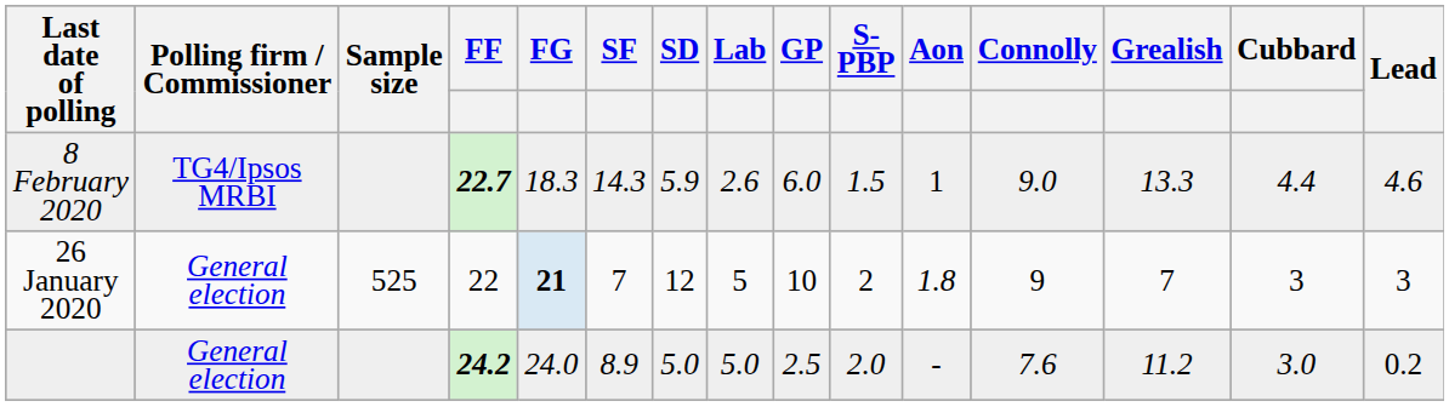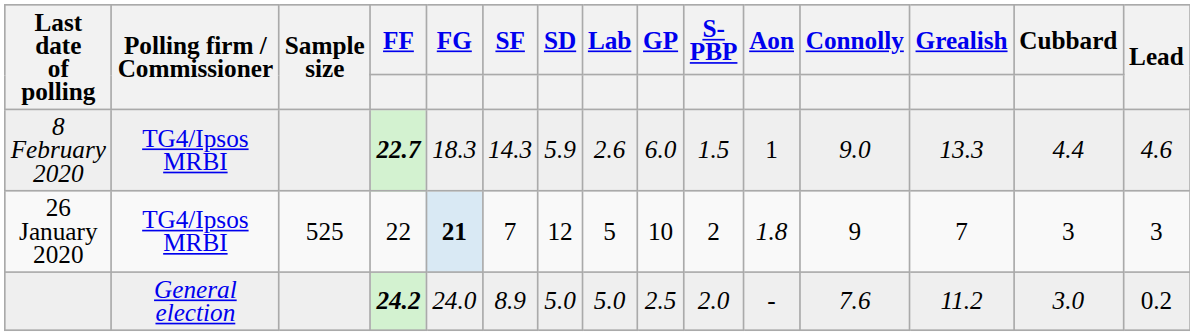26 January 2020 | Polling firm / Commissioner: General election -> TG4/Ipsos MRBI
